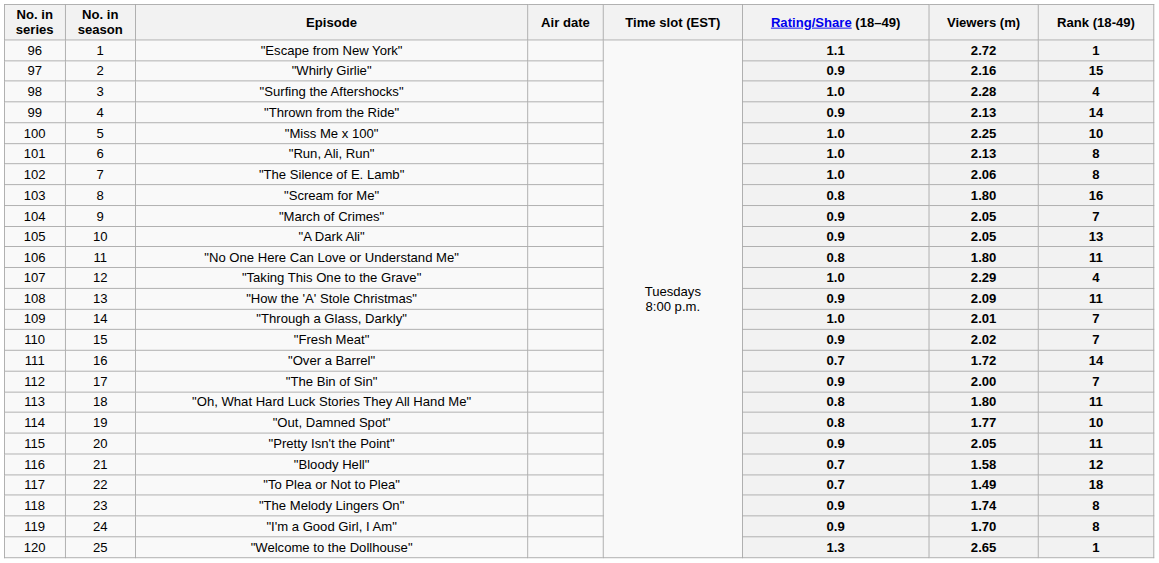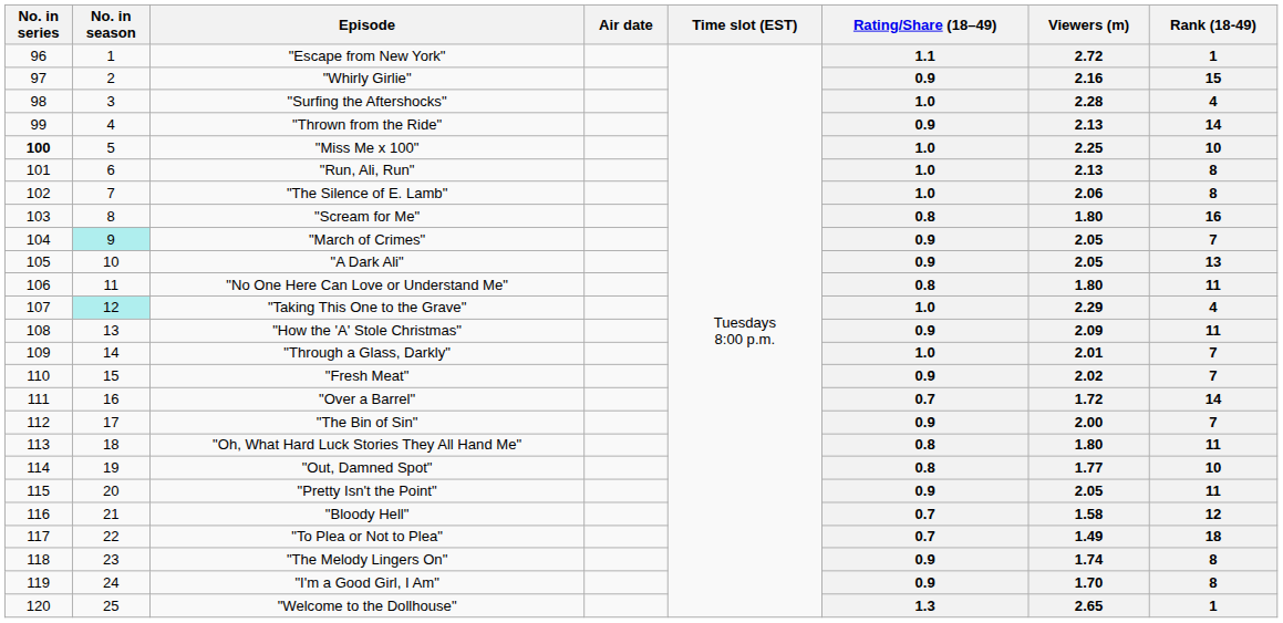"Miss Me x 100" | No. in series: normal -> bold
"March of Crimes" | No. in season: no background -> paleturquoise background
"Taking This One to the Grave" | No. in season: no background -> paleturquoise background
